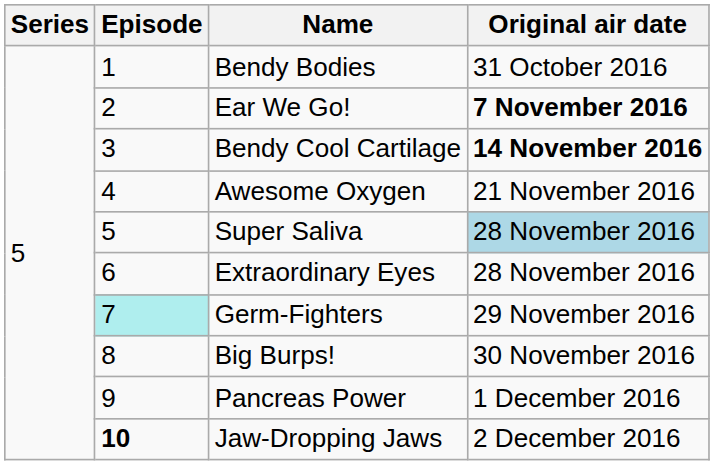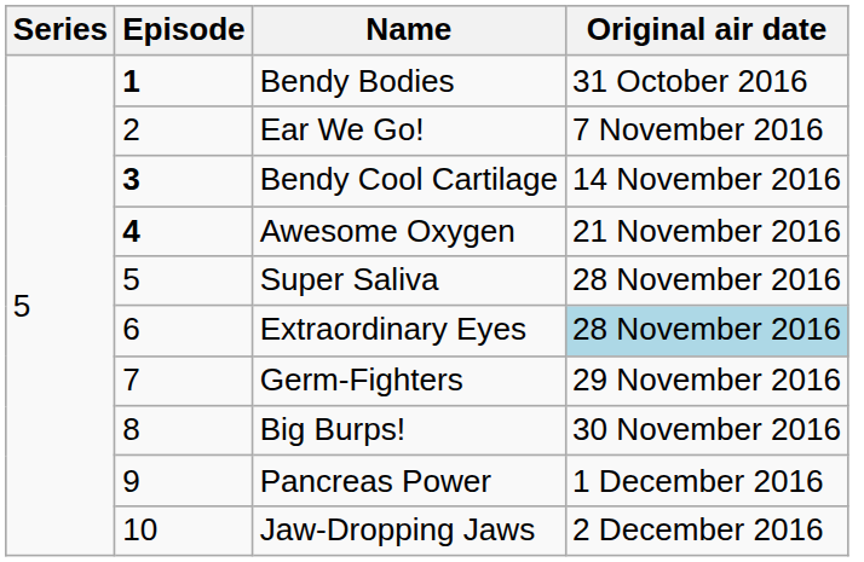Bendy Bodies | Episode: normal -> bold
Ear We Go! | Original air date: bold -> normal
Bendy Cool Cartilage | Episode: normal -> bold
Bendy Cool Cartilage | Original air date: bold -> normal
Awesome Oxygen | Episode: normal -> bold
Super Saliva | Original air date: lightblue background -> no background
Extraordinary Eyes | Original air date: no background -> lightblue background
Germ-Fighters | Episode: paleturquoise background -> no background
Jaw-Dropping Jaws | Episode: bold -> normal
